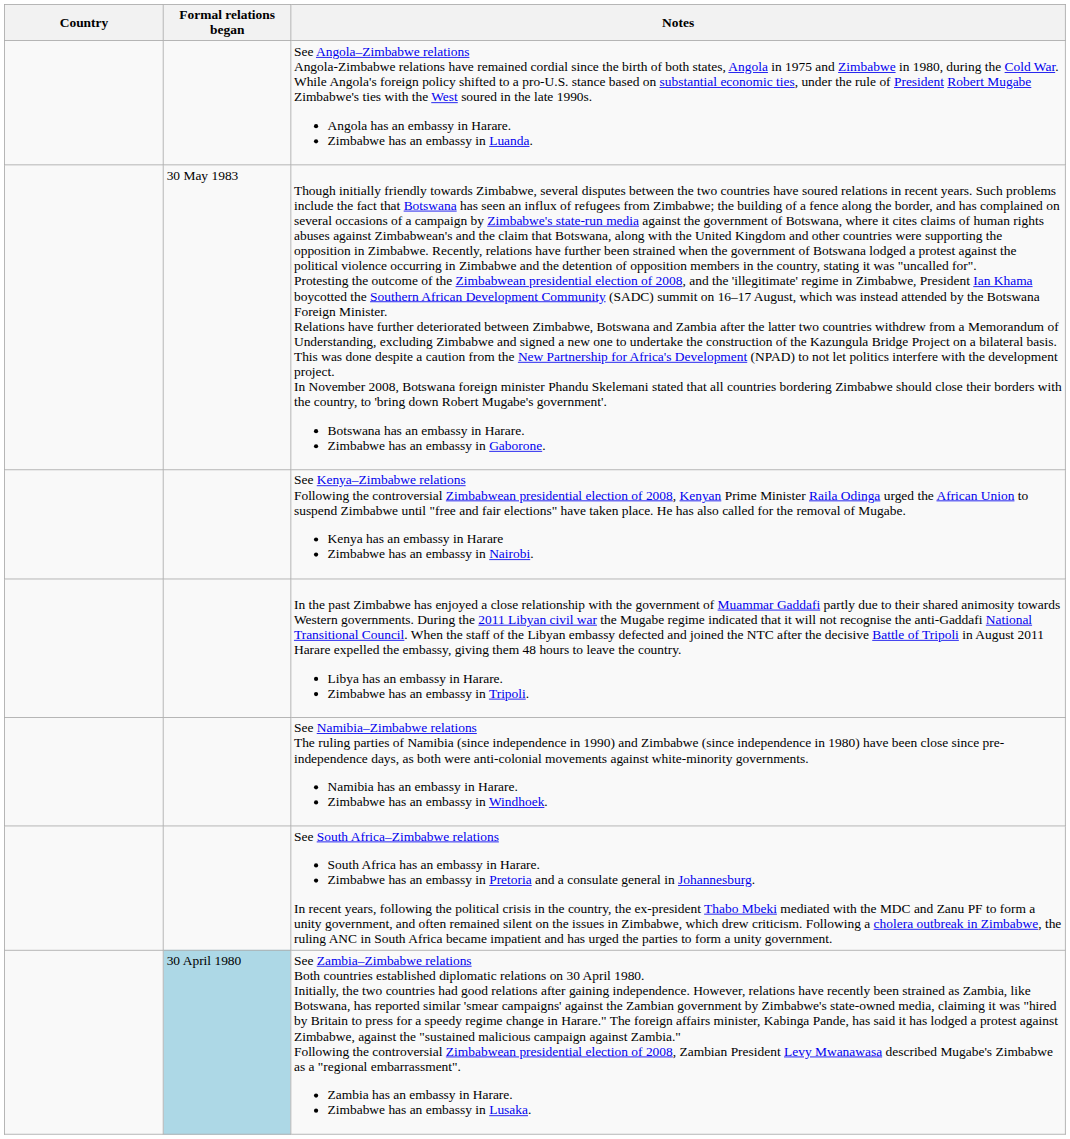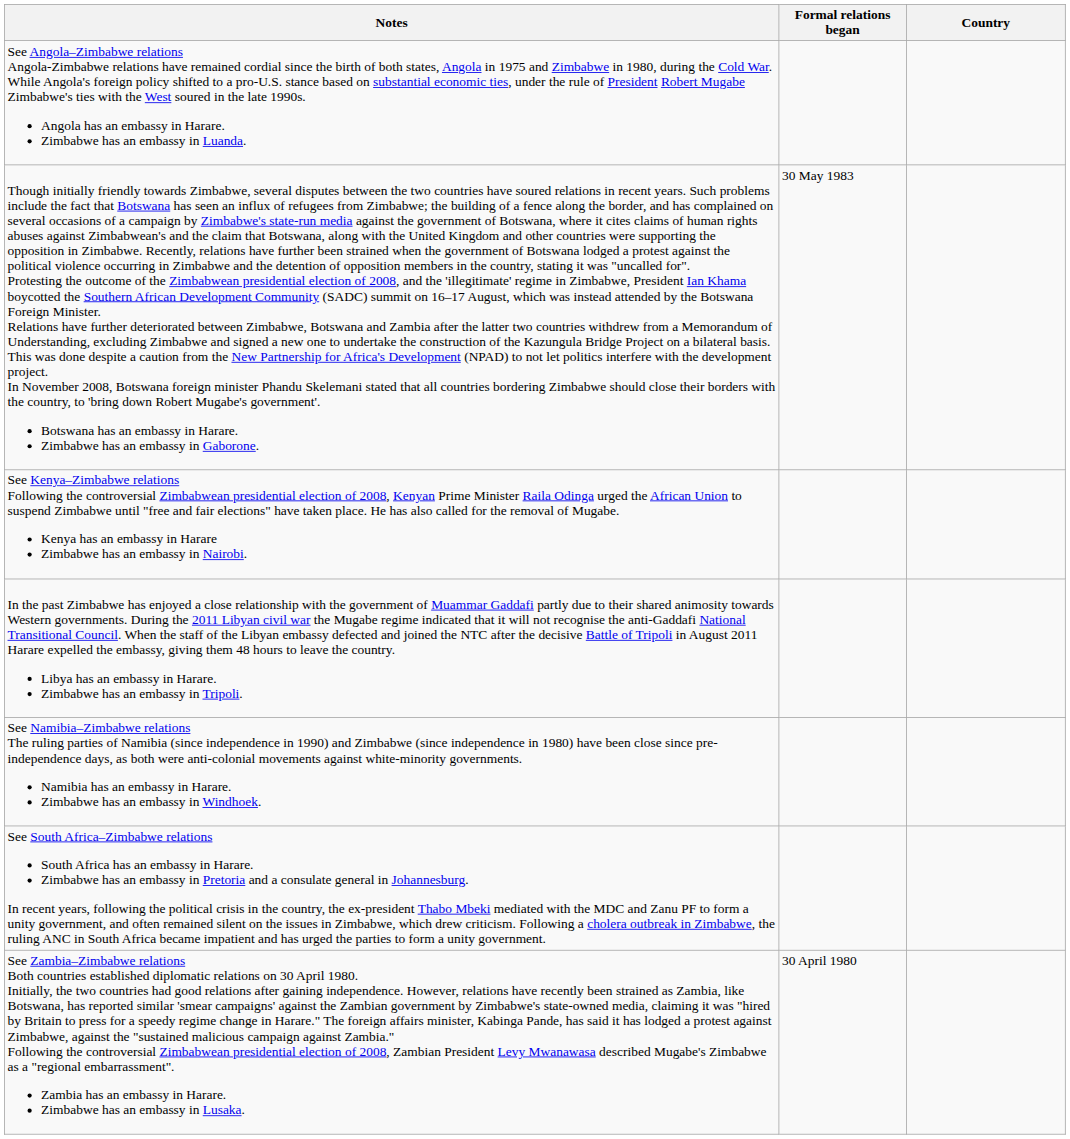columns swapped: Country <-> Notes
row 8 | Formal relations began: lightblue background -> no background
